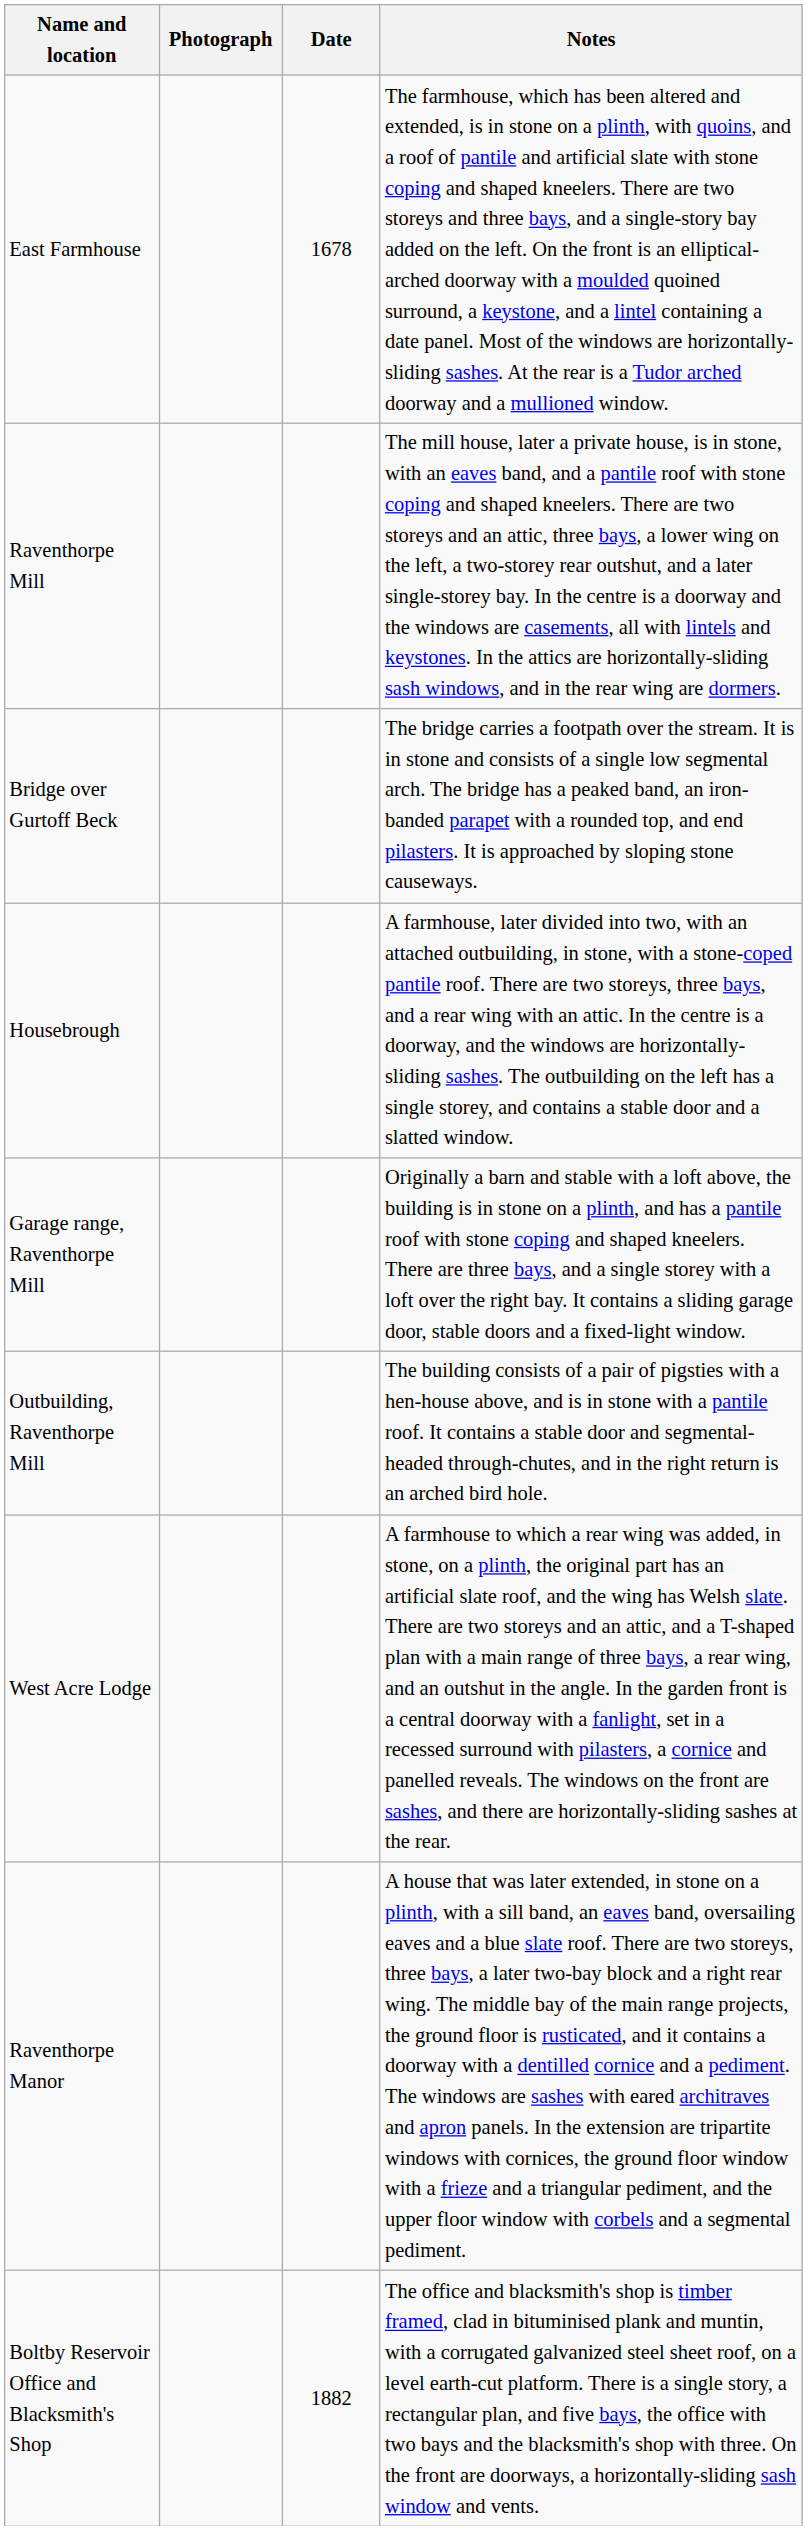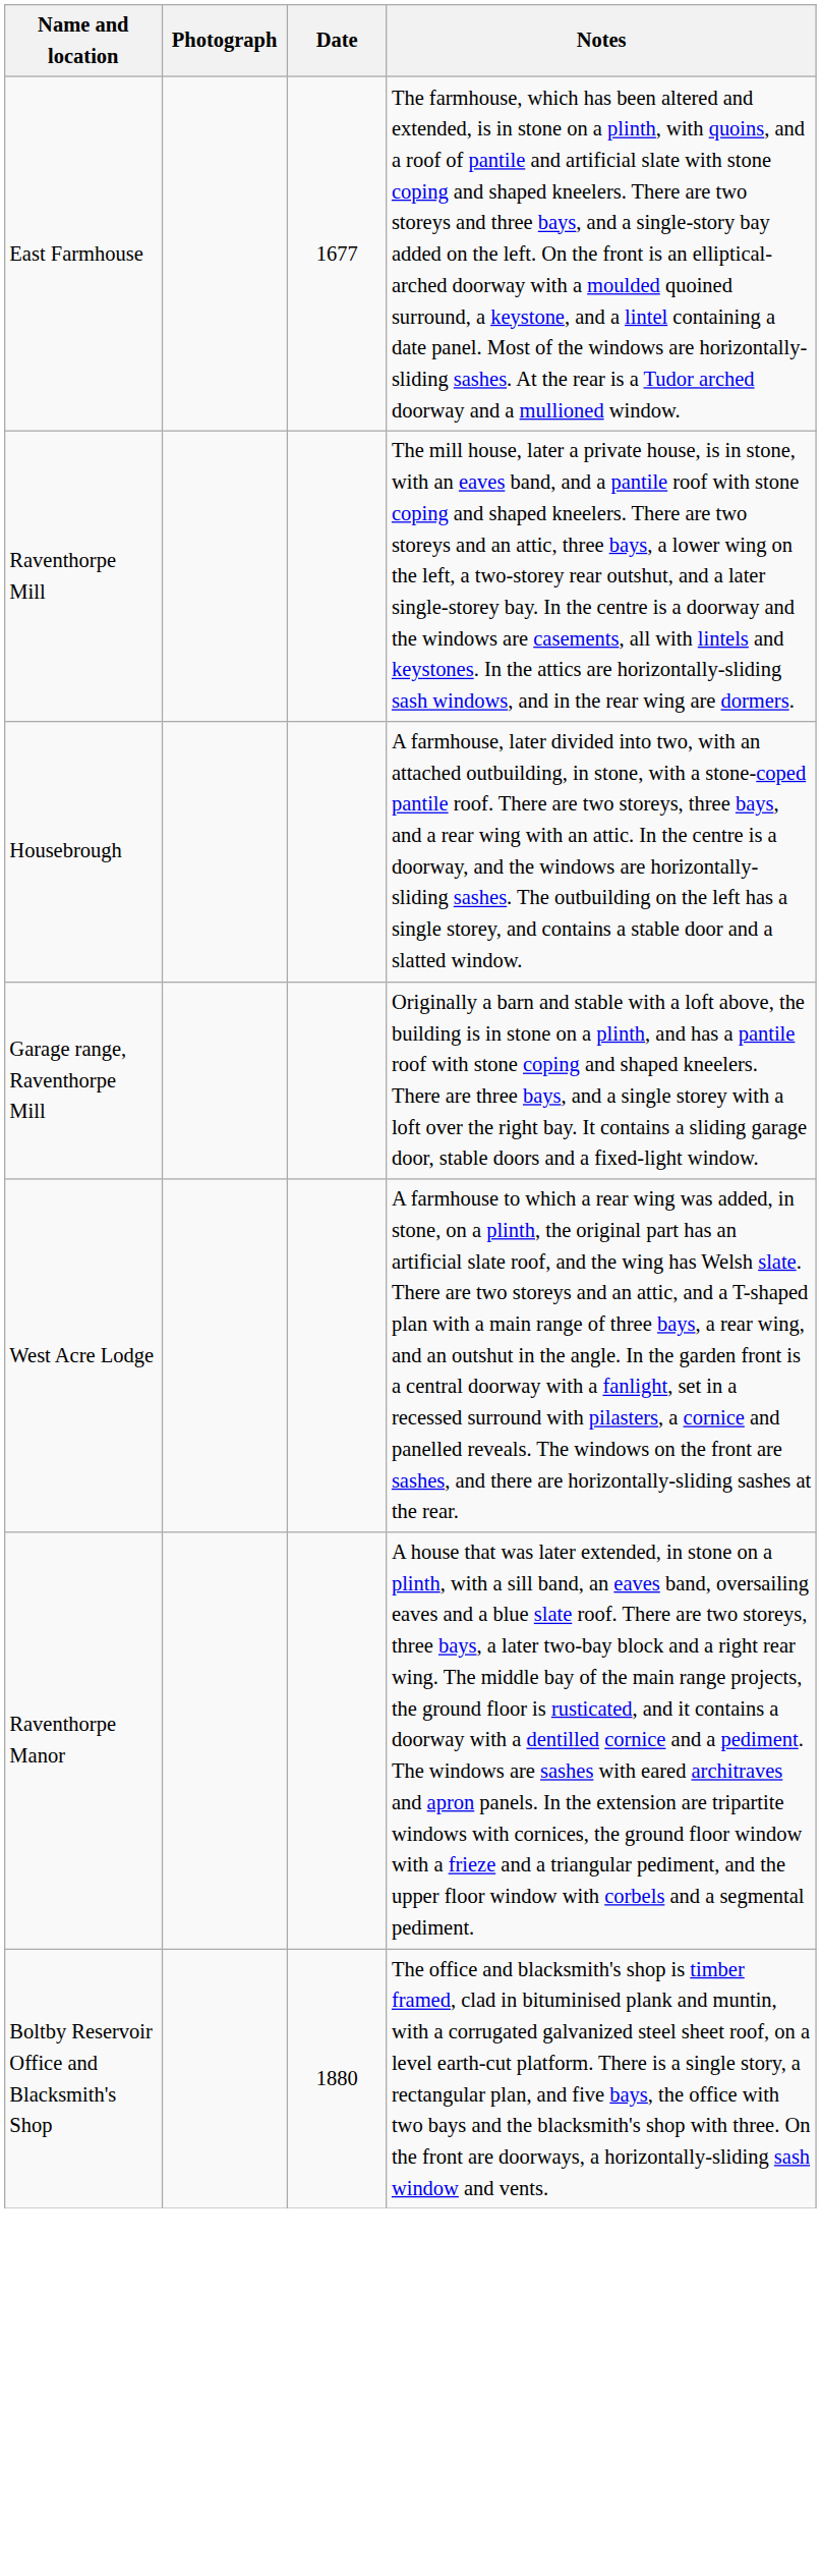East Farmhouse | Date: 1678 -> 1677
- row: Bridge over Gurtoff Beck | The bridge carries a footpath over the stream. It is in stone and consists of a single low segmental arch. The bridge has a peaked band, an iron-banded parapet with a rounded top, and end pilasters. It is approached by sloping stone causeways.
- row: Outbuilding, Raventhorpe Mill | The building consists of a pair of pigsties with a hen-house above, and is in stone with a pantile roof. It contains a stable door and segmental-headed through-chutes, and in the right return is an arched bird hole.
Boltby Reservoir Office and Blacksmith's Shop | Date: 1882 -> 1880
